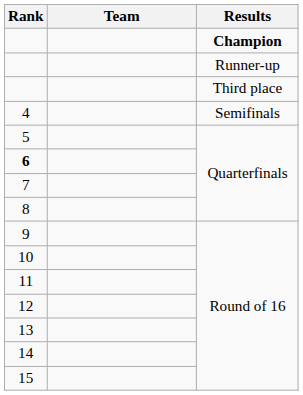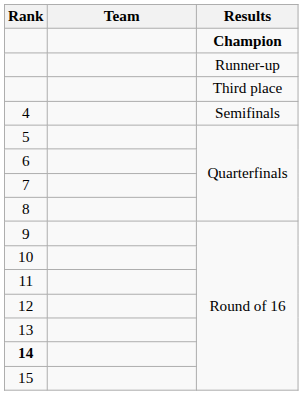6 | Rank: bold -> normal
14 | Rank: normal -> bold
